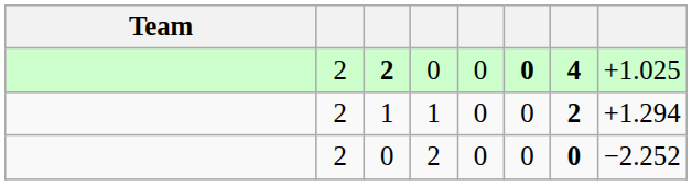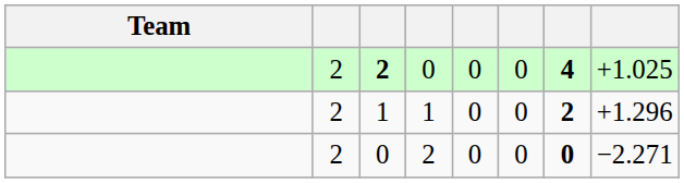row 2 | column 6: bold -> normal
row 3 | column 8: +1.294 -> +1.296
row 4 | column 8: −2.252 -> −2.271
